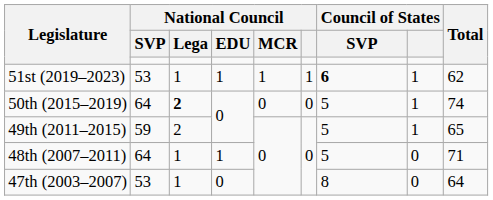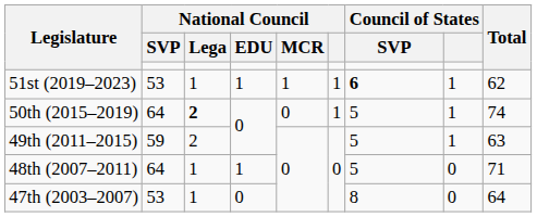50th (2015–2019) | National Council: 0 -> 1
49th (2011–2015) | Total: 65 -> 63
